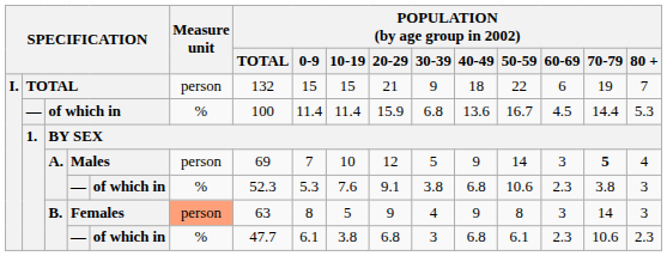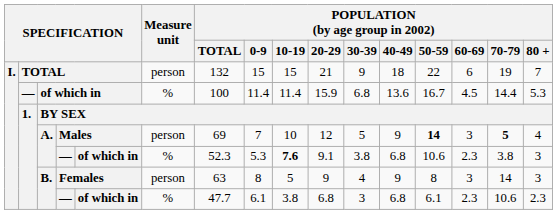Males | POPULATION (by age group in 2002) / 50-59: normal -> bold
A. / — | POPULATION (by age group in 2002) / 10-19: normal -> bold
Females | Measure unit: lightsalmon background -> no background
